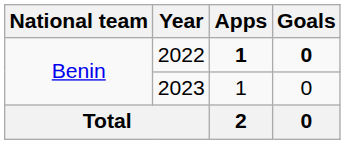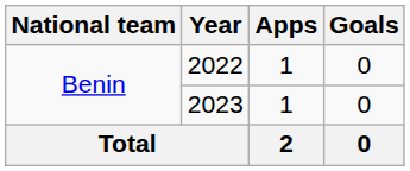2022 | Apps: bold -> normal
2022 | Goals: bold -> normal
